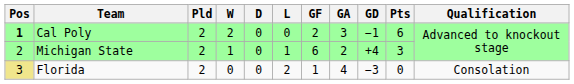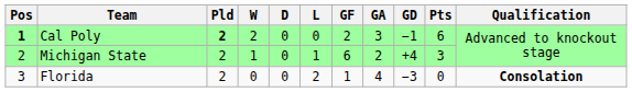Cal Poly | Pld: normal -> bold
Florida | Pos: khaki background -> no background
Florida | Qualification: normal -> bold
